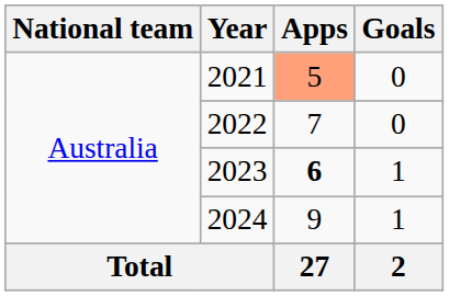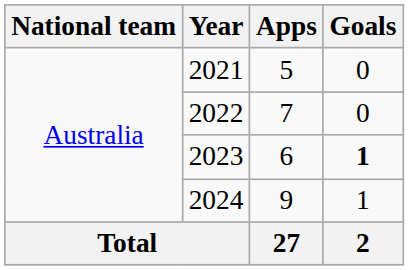2021 | Apps: lightsalmon background -> no background
2023 | Apps: bold -> normal
2023 | Goals: normal -> bold
